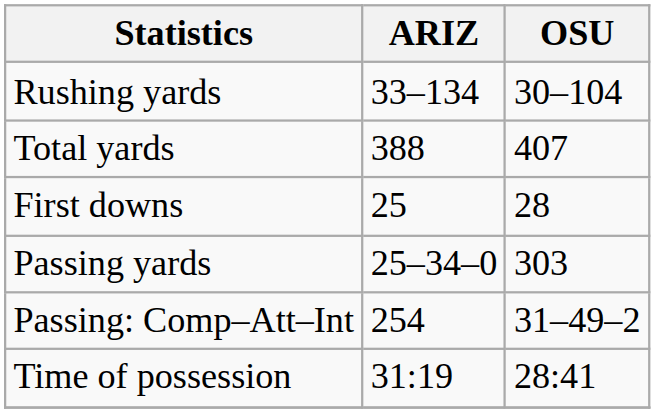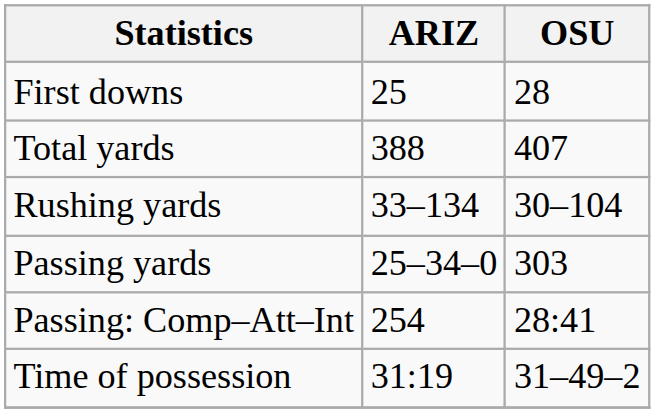rows swapped: First downs <-> Rushing yards
Passing: Comp–Att–Int | OSU: 31–49–2 -> 28:41
Time of possession | OSU: 28:41 -> 31–49–2
